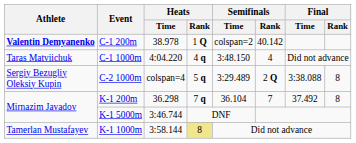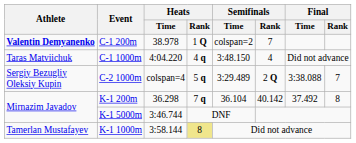C-1 200m | Semifinals / Rank: 40.142 -> 7
C-2 1000m | Final / Rank: 8 -> 7
K-1 200m | Semifinals / Rank: 7 -> 40.142
